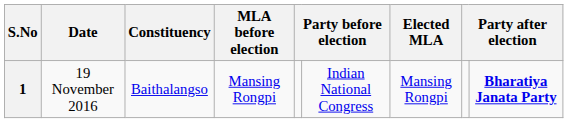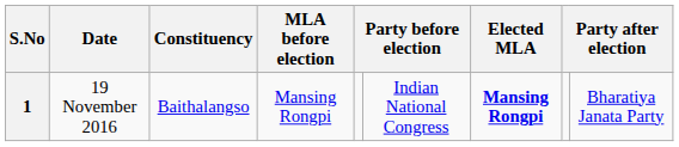1 | Elected MLA: normal -> bold
1 | column 9: bold -> normal
